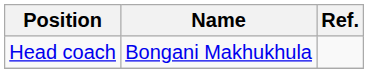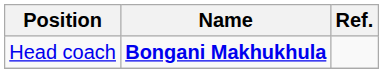Head coach | Name: normal -> bold
